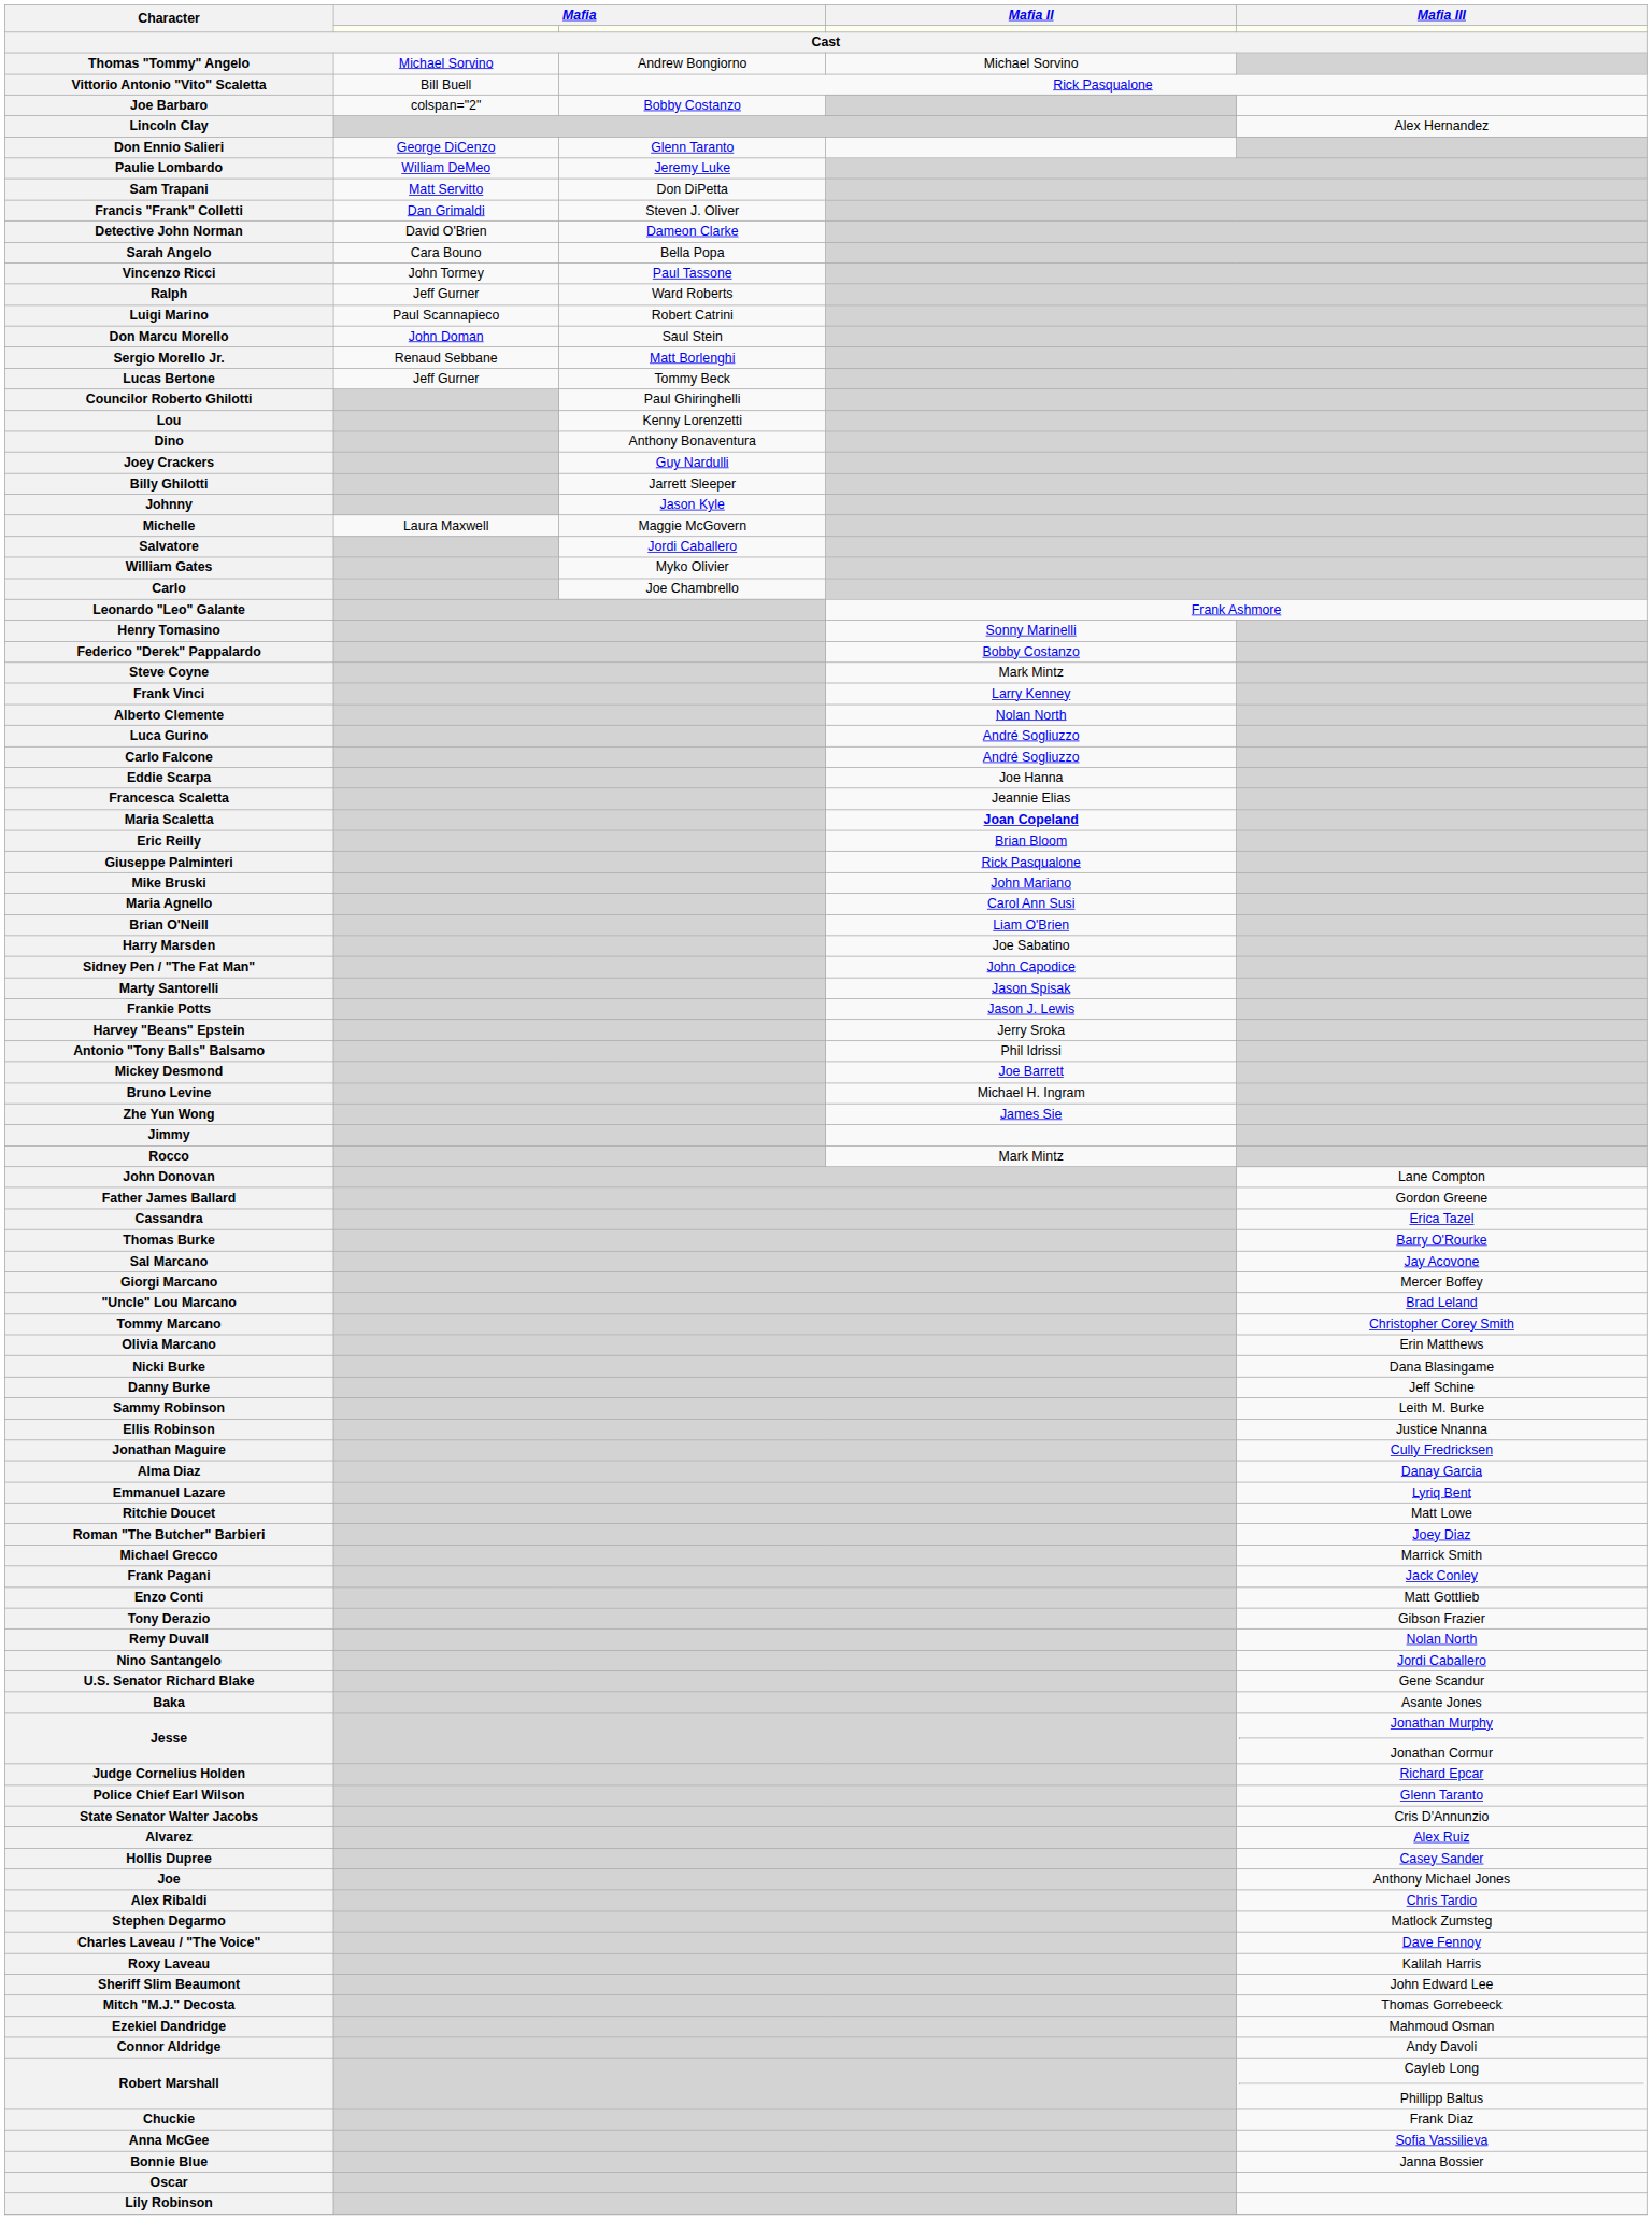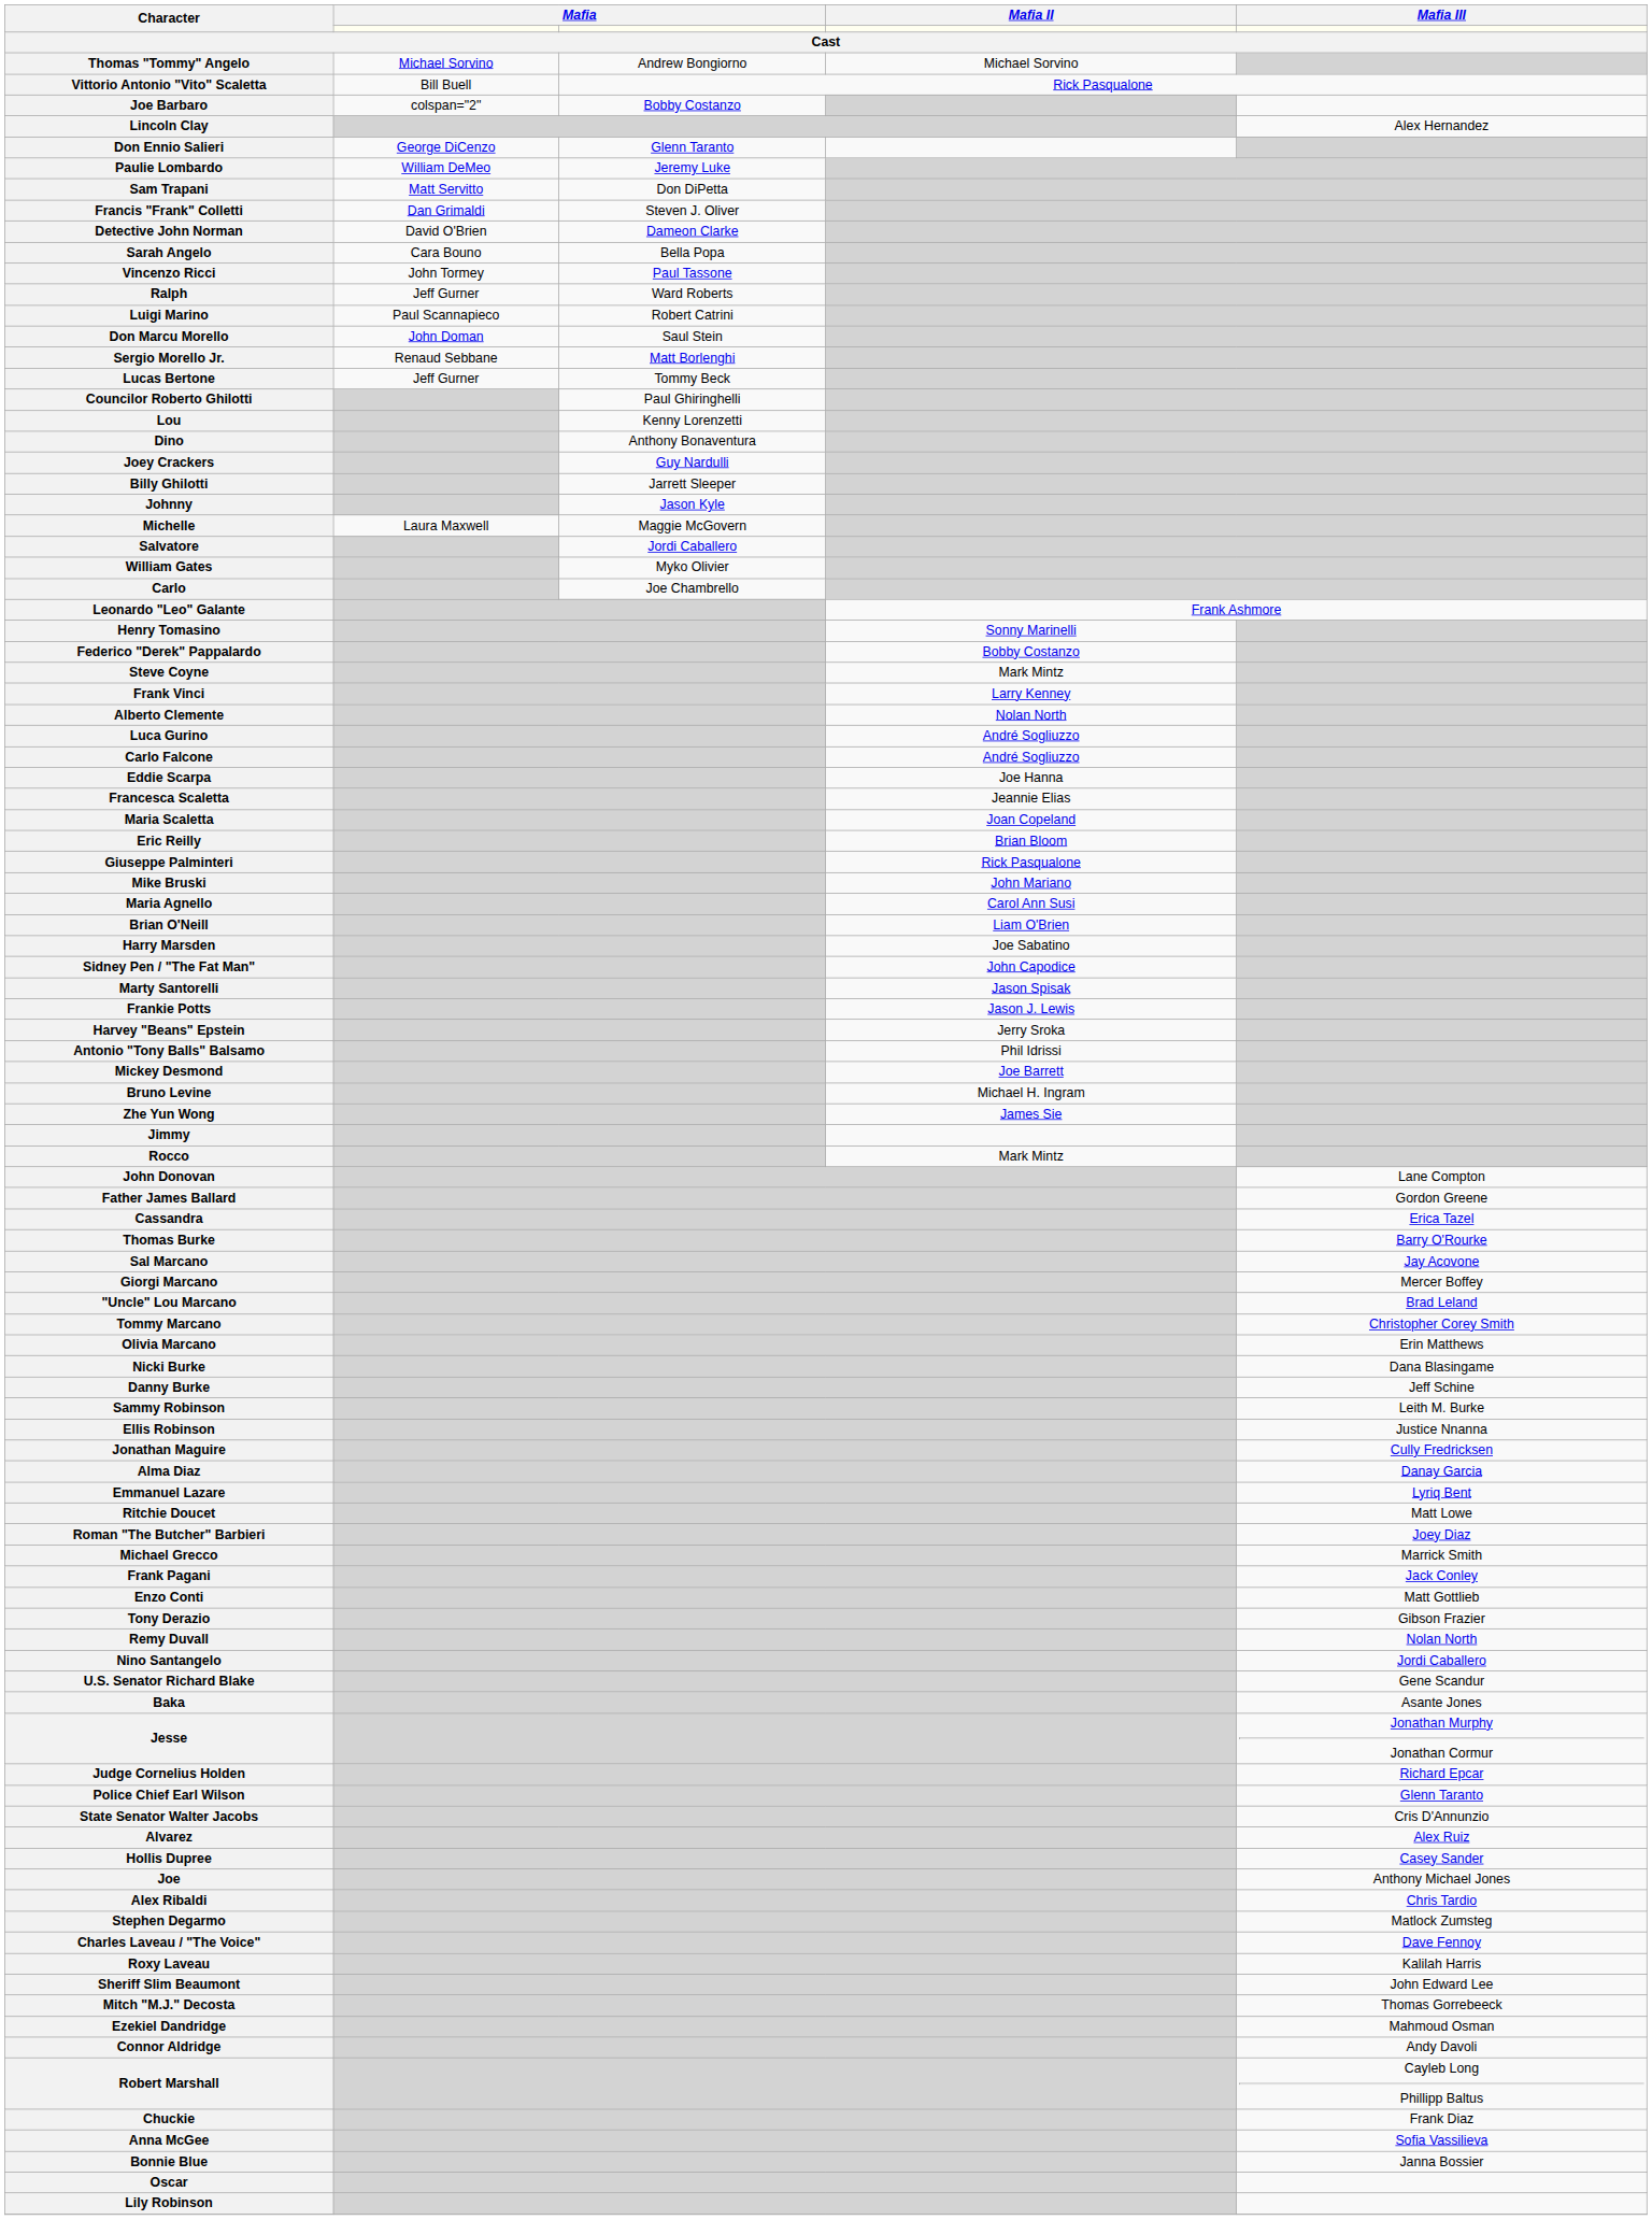Maria Scaletta | Mafia II: bold -> normal
